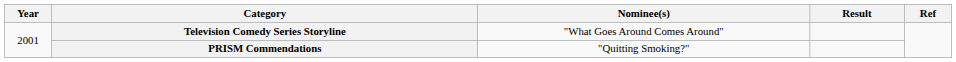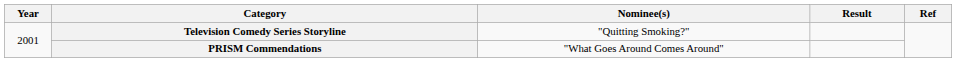Television Comedy Series Storyline | Nominee(s): "What Goes Around Comes Around" -> "Quitting Smoking?"
PRISM Commendations | Nominee(s): "Quitting Smoking?" -> "What Goes Around Comes Around"
